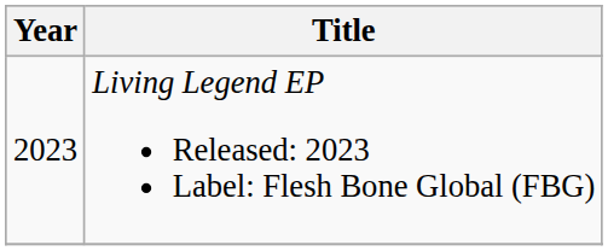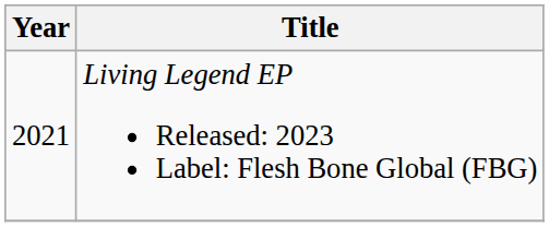row 2 | Year: 2023 -> 2021
